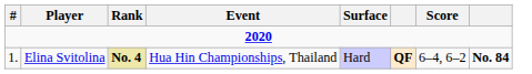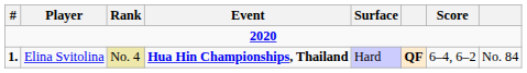Elina Svitolina | #: normal -> bold
Elina Svitolina | Rank: bold -> normal
Elina Svitolina | Event: normal -> bold
Elina Svitolina | column 8: bold -> normal
